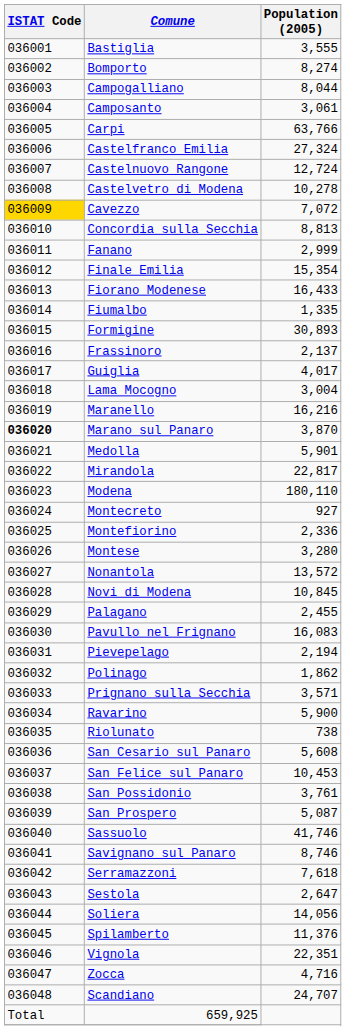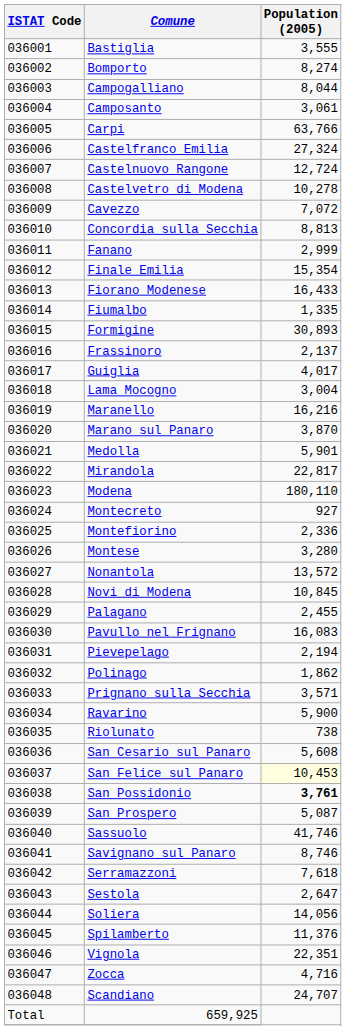Cavezzo | ISTAT Code: gold background -> no background
Marano sul Panaro | ISTAT Code: bold -> normal
San Felice sul Panaro | Population (2005): no background -> lightyellow background
San Possidonio | Population (2005): normal -> bold
